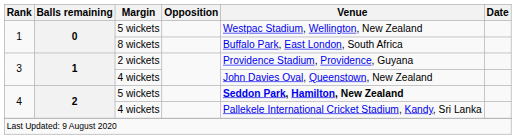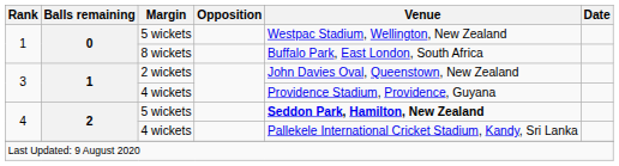2 wickets | Venue: Providence Stadium, Providence, Guyana -> John Davies Oval, Queenstown, New Zealand
3 / 4 wickets | Venue: John Davies Oval, Queenstown, New Zealand -> Providence Stadium, Providence, Guyana
